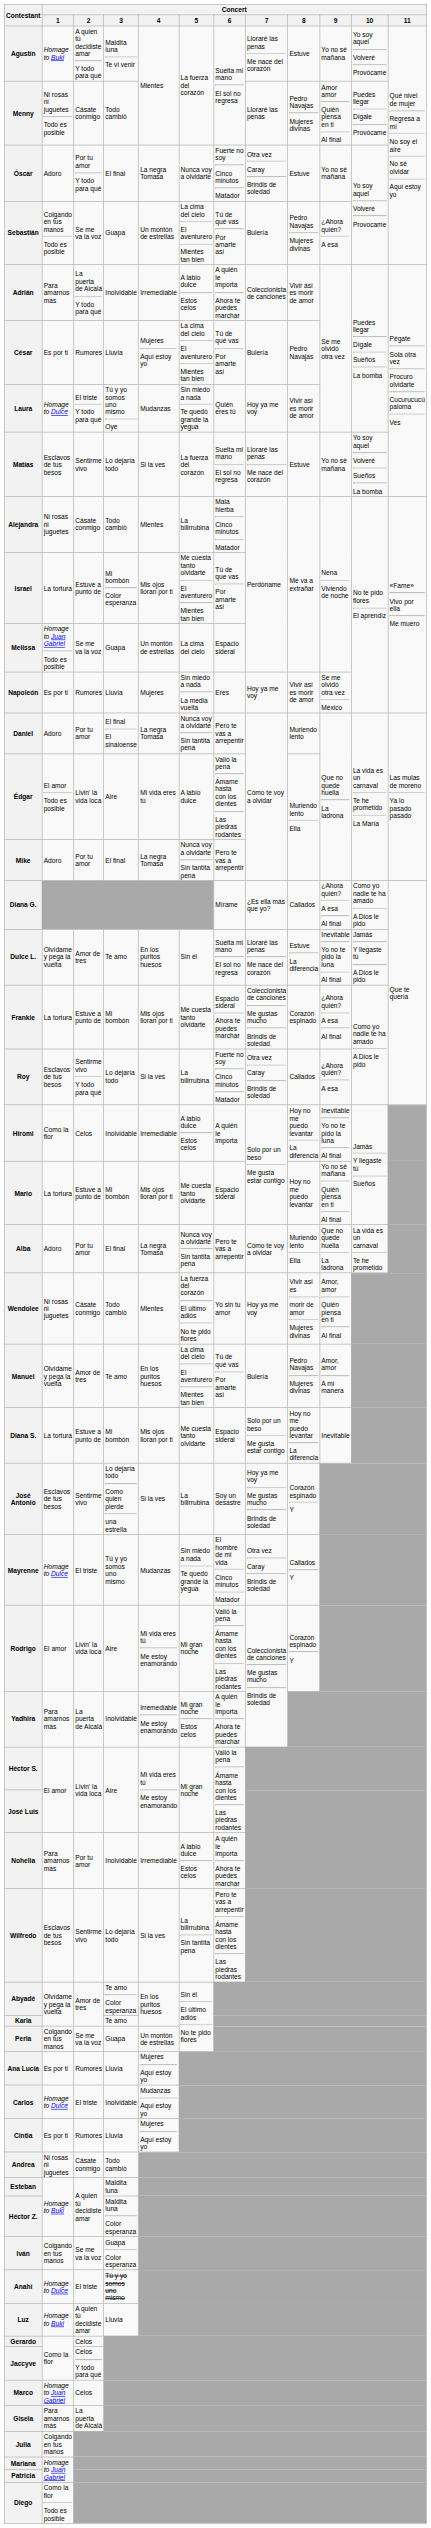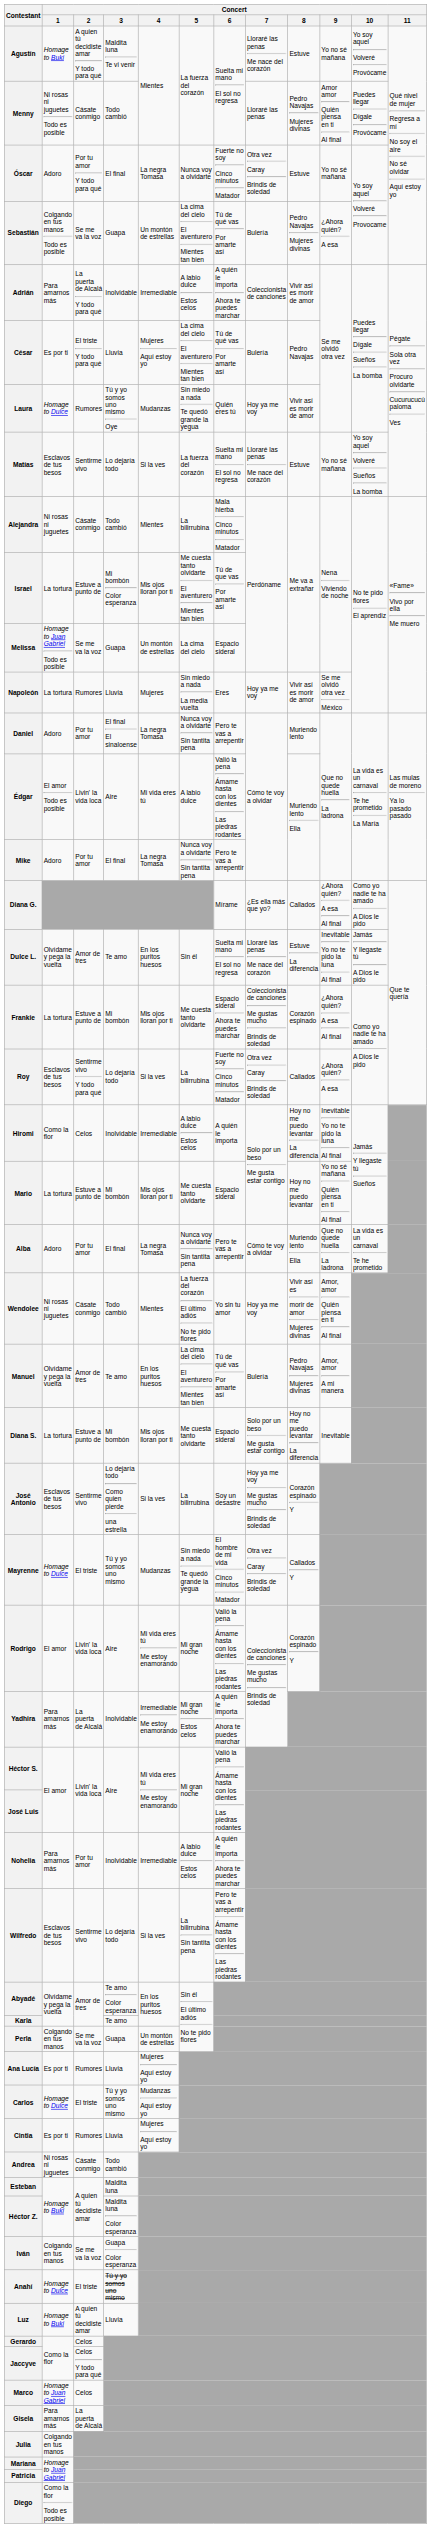César | Concert / 2: Rumores -> El triste Y todo para qué
Laura | Concert / 2: El triste Y todo para qué -> Rumores
Napoleón | Concert / 1: Es por ti -> La tortura
Carlos | Concert / 3: Inolvidable -> Tú y yo somos uno mismo
